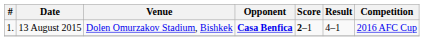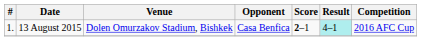13 August 2015 | Opponent: bold -> normal
13 August 2015 | Result: no background -> paleturquoise background
